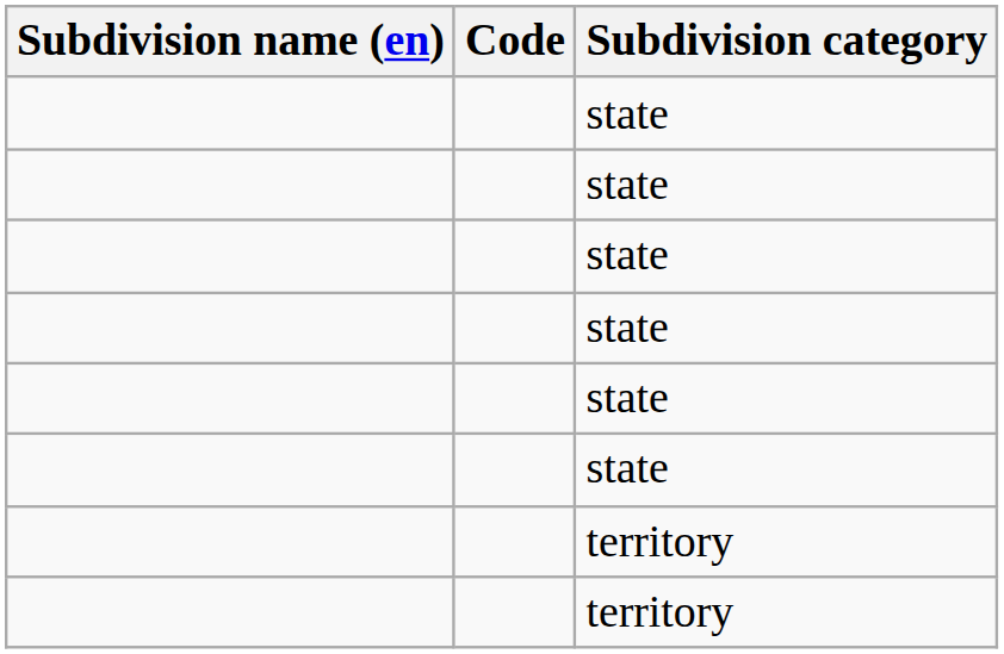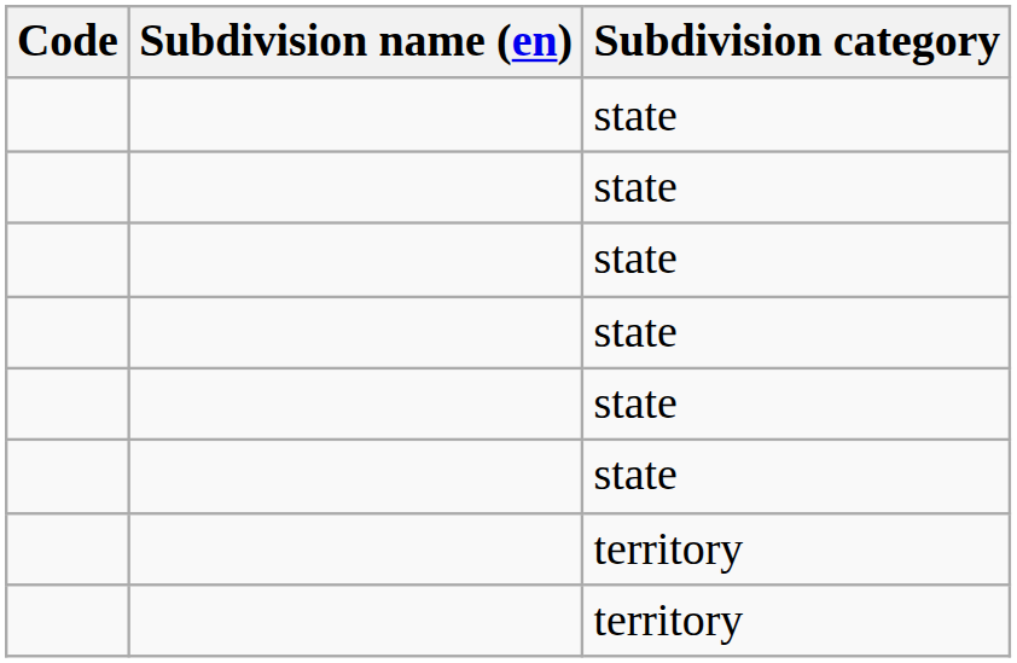columns swapped: Code <-> Subdivision name (en)
